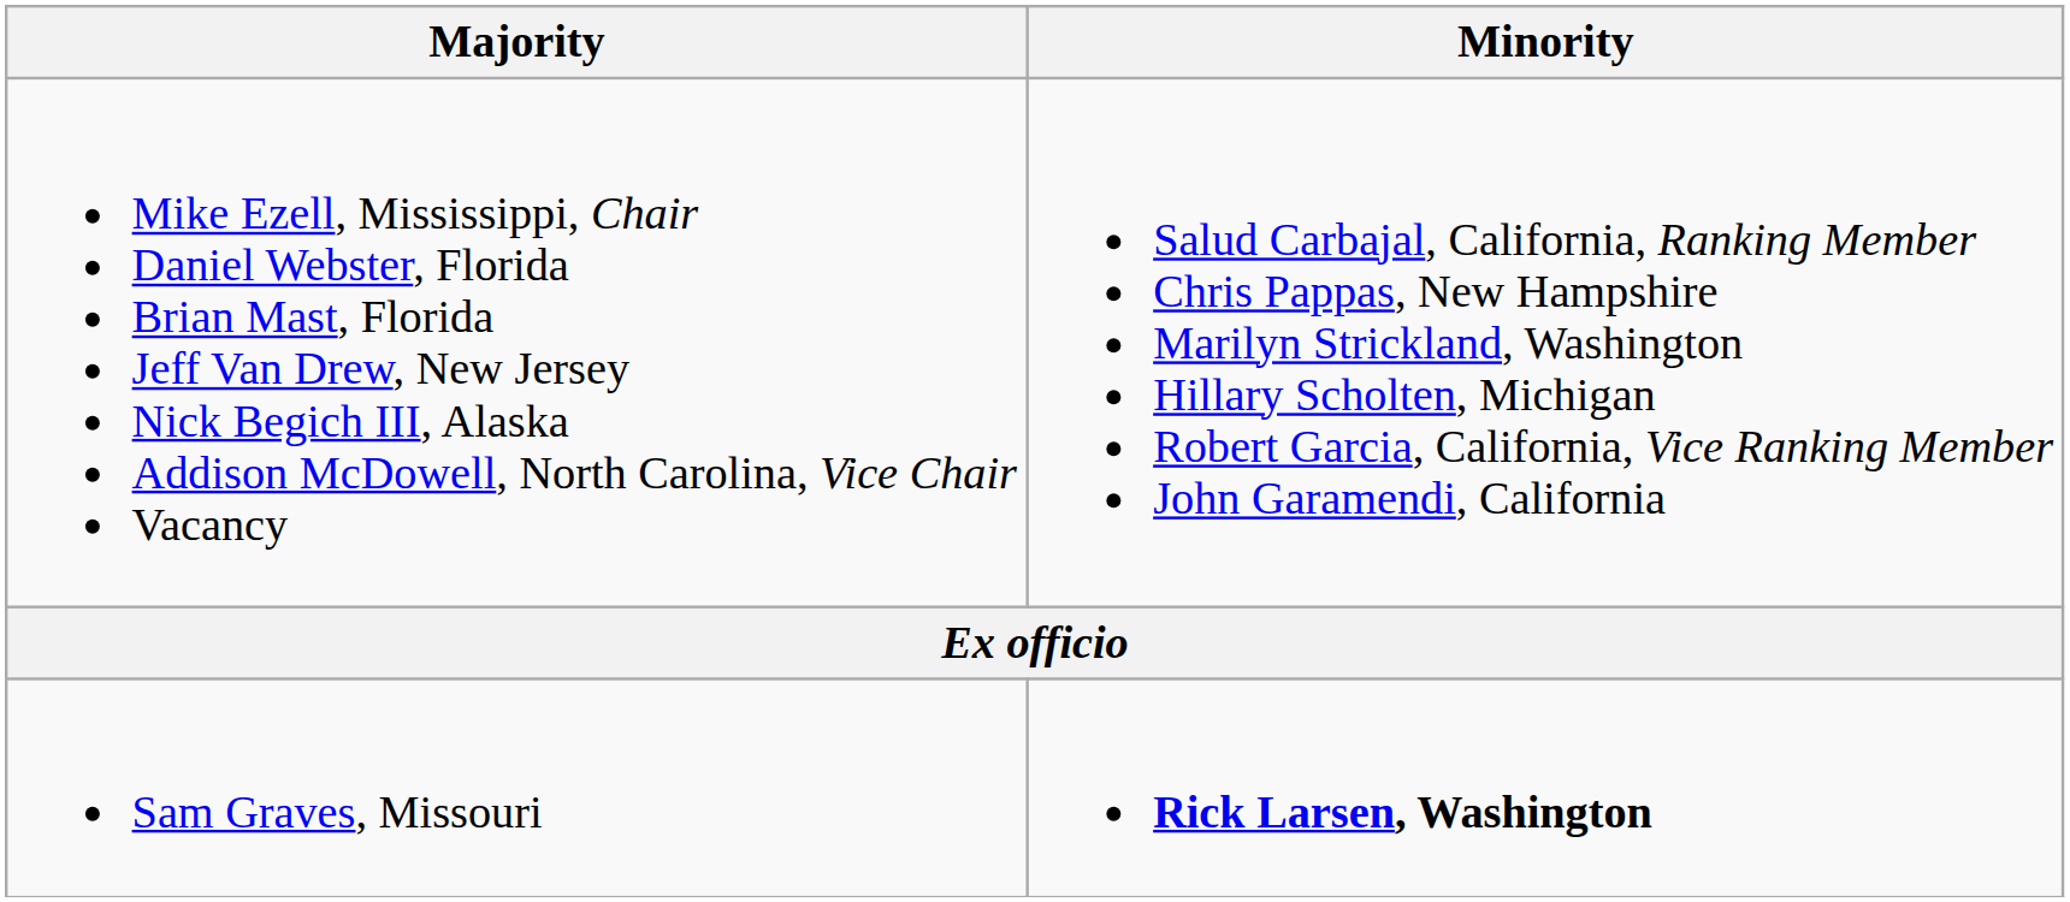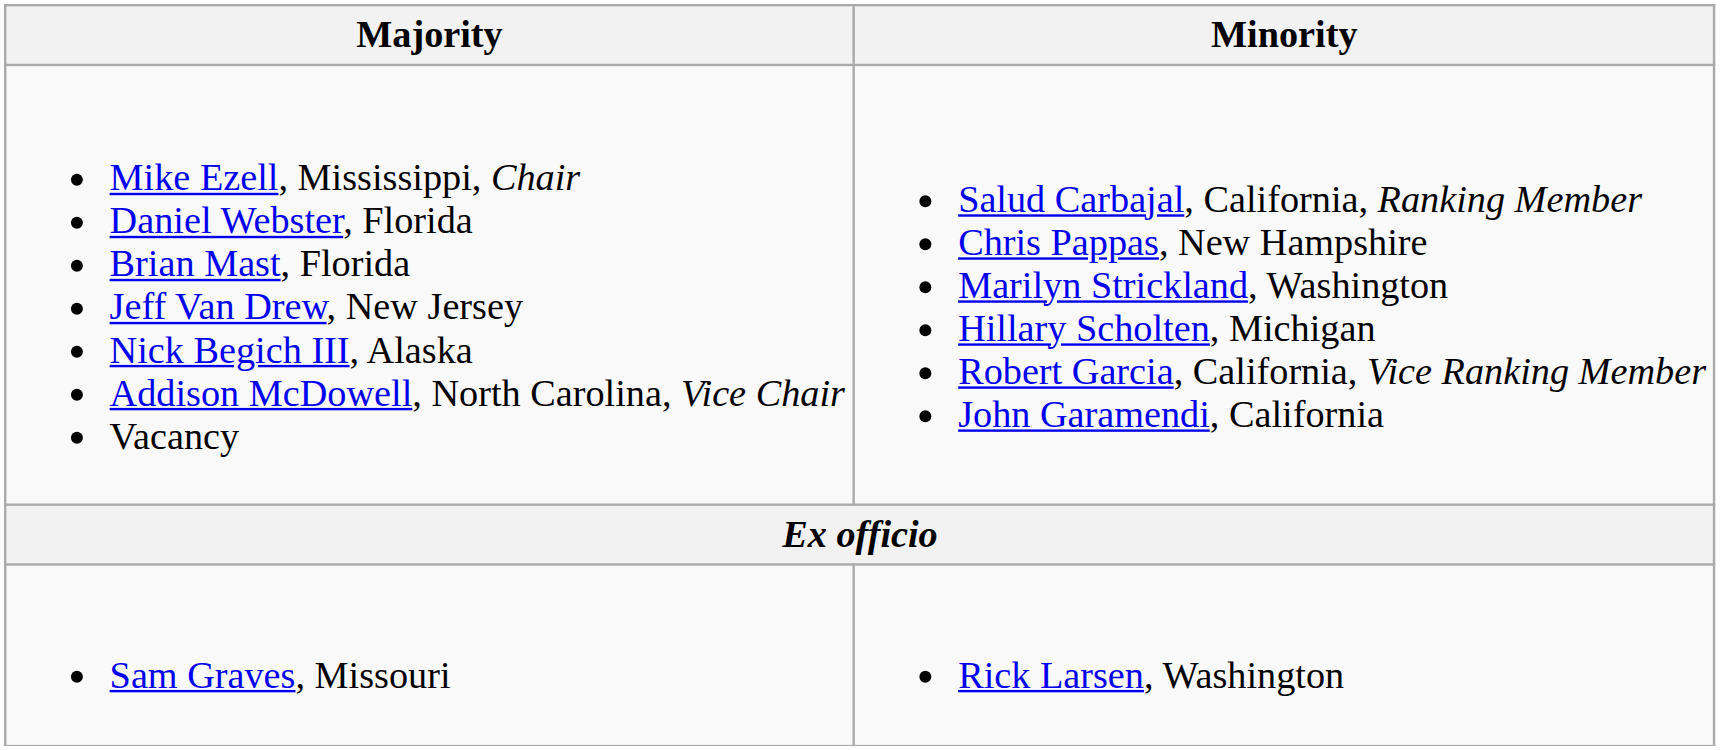Sam Graves, Missouri | Minority: bold -> normal
